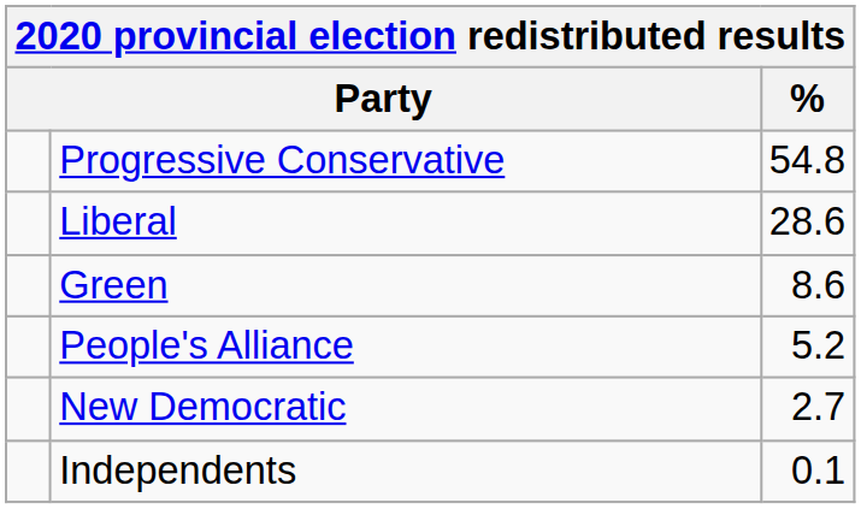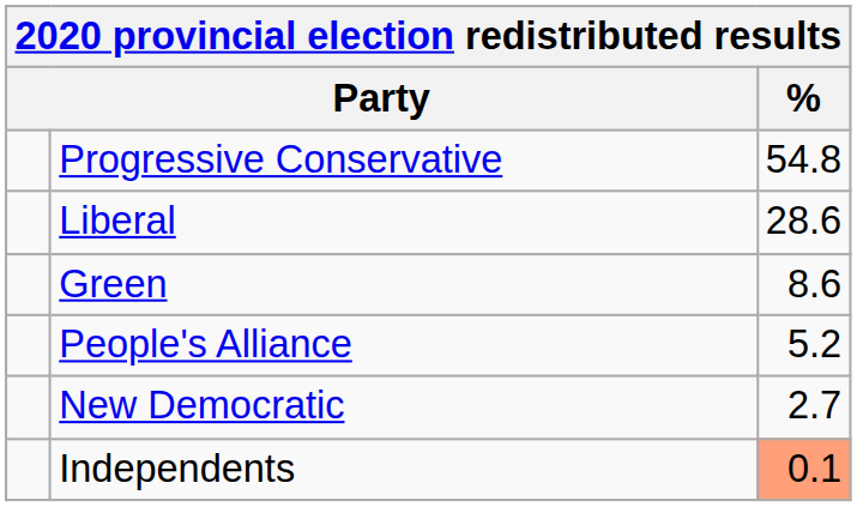Independents | %: no background -> lightsalmon background
